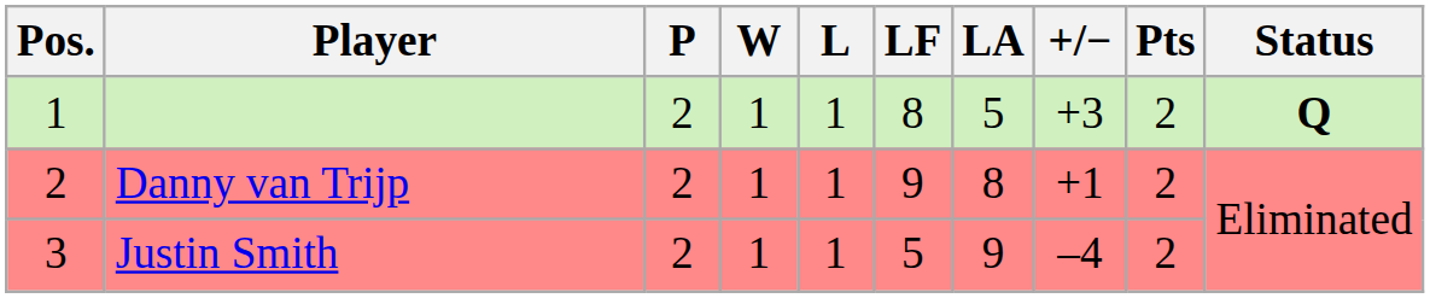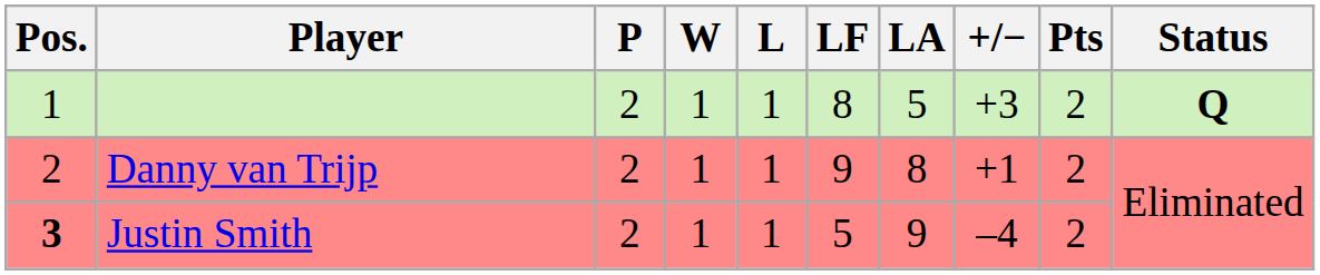Justin Smith | Pos.: normal -> bold
